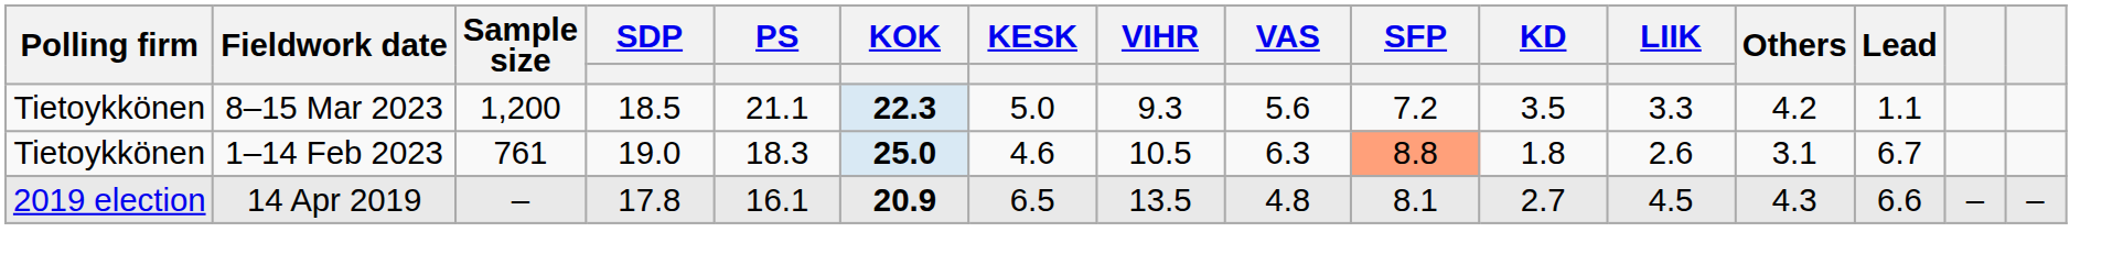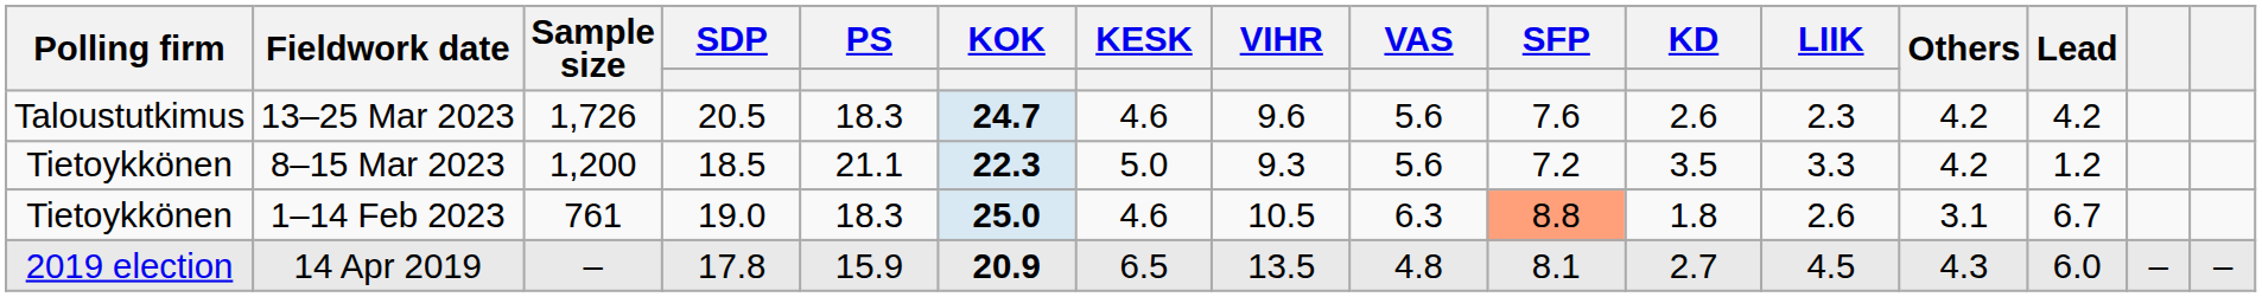+ row: Taloustutkimus | 13–25 Mar 2023 | 1,726 | 20.5 | 18.3 | 24.7 | 4.6 | 9.6 | 5.6 | 7.6 | 2.6 | 2.3 | 4.2 | 4.2
8–15 Mar 2023 | Lead: 1.1 -> 1.2
14 Apr 2019 | PS: 16.1 -> 15.9
14 Apr 2019 | Lead: 6.6 -> 6.0
